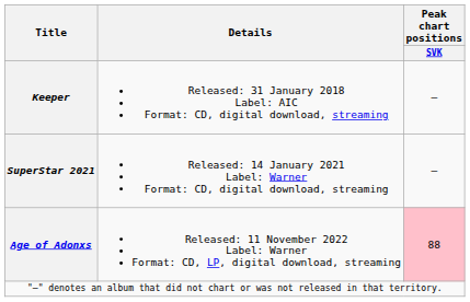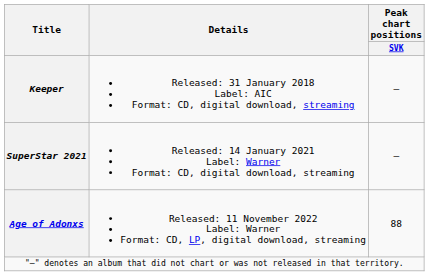Age of Adonxs | Peak chart positions / SVK: pink background -> no background
